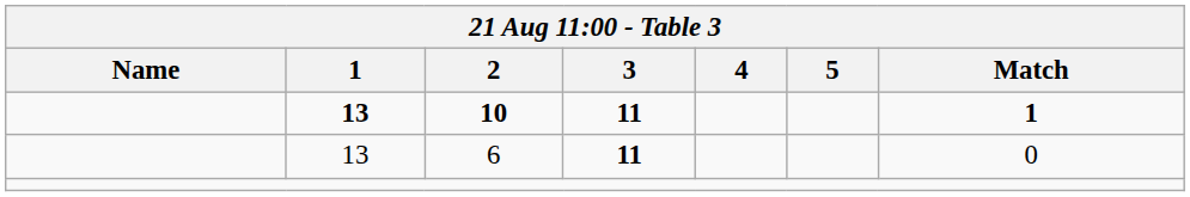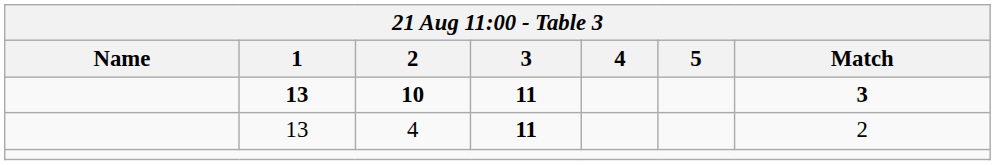row 3 | Match: 1 -> 3
row 4 | 2: 6 -> 4
row 4 | Match: 0 -> 2
